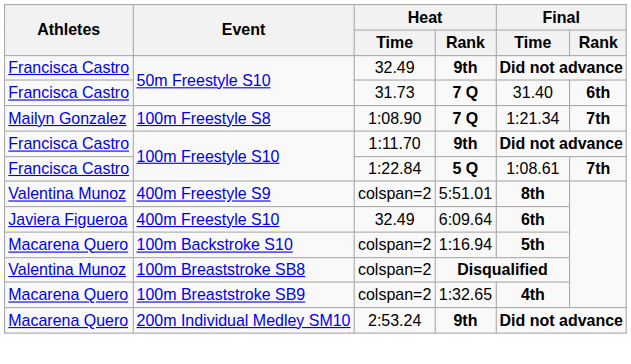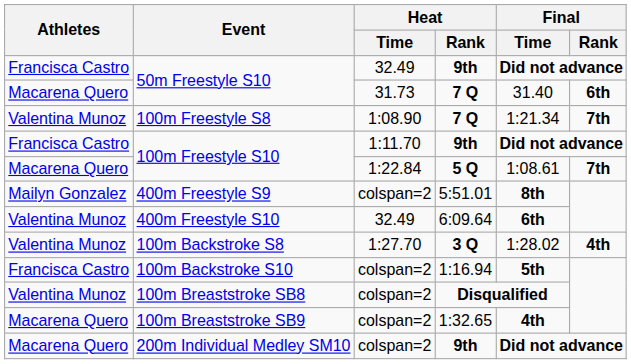50m Freestyle S10 / 7 Q | Athletes: Francisca Castro -> Macarena Quero
100m Freestyle S8 | Athletes: Mailyn Gonzalez -> Valentina Munoz
100m Freestyle S10 / 5 Q | Athletes: Francisca Castro -> Macarena Quero
400m Freestyle S9 | Athletes: Valentina Munoz -> Mailyn Gonzalez
400m Freestyle S10 | Athletes: Javiera Figueroa -> Valentina Munoz
+ row: Valentina Munoz | 100m Backstroke S8 | 1:27.70 | 3 Q | 1:28.02 | 4th
100m Backstroke S10 | Athletes: Macarena Quero -> Francisca Castro
200m Individual Medley SM10 | Heat / Time: 2:53.24 -> colspan=2
